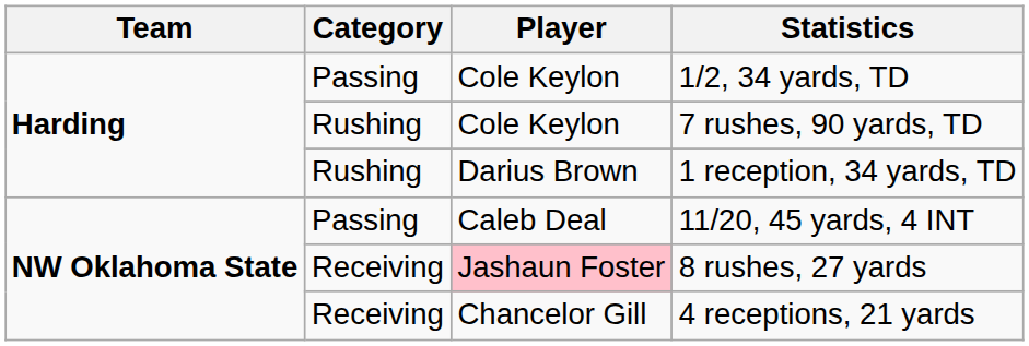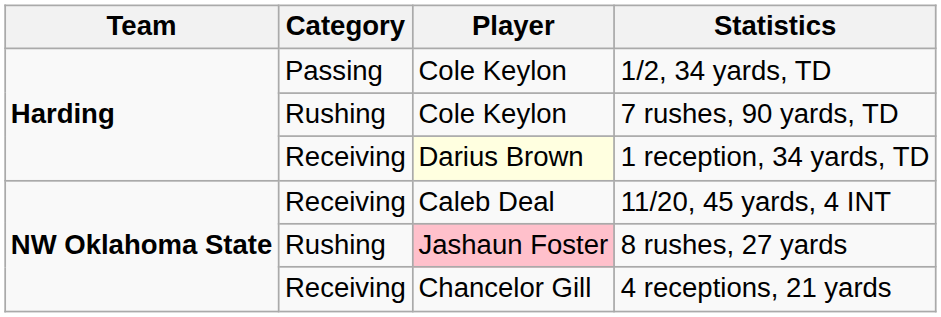1 reception, 34 yards, TD | Category: Rushing -> Receiving
1 reception, 34 yards, TD | Player: no background -> lightyellow background
11/20, 45 yards, 4 INT | Category: Passing -> Receiving
8 rushes, 27 yards | Category: Receiving -> Rushing
